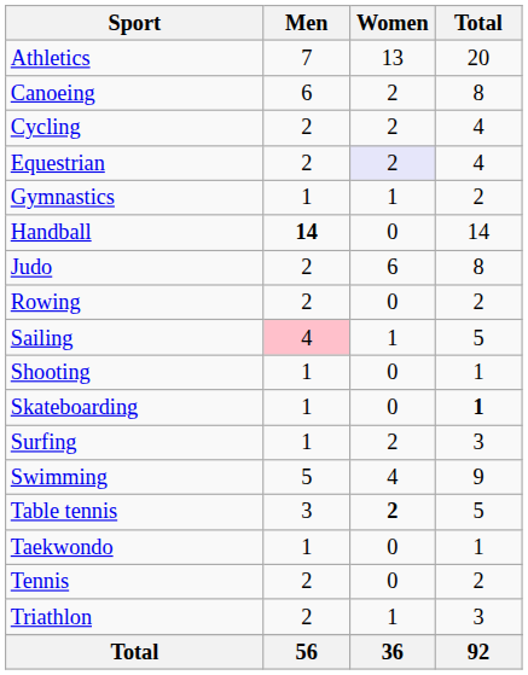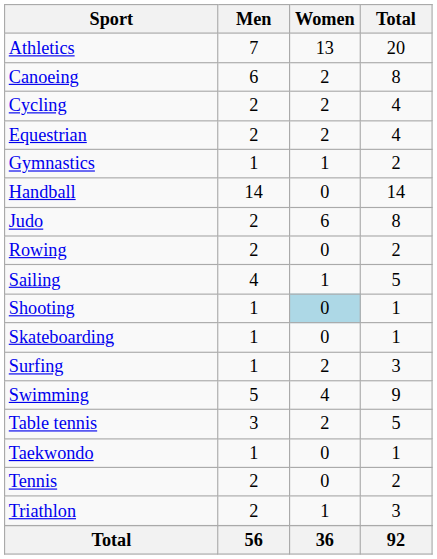Equestrian | Women: lavender background -> no background
Handball | Men: bold -> normal
Sailing | Men: pink background -> no background
Shooting | Women: no background -> lightblue background
Skateboarding | Total: bold -> normal
Table tennis | Women: bold -> normal
